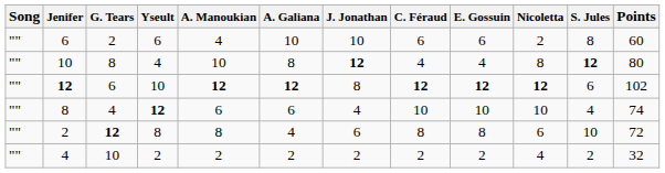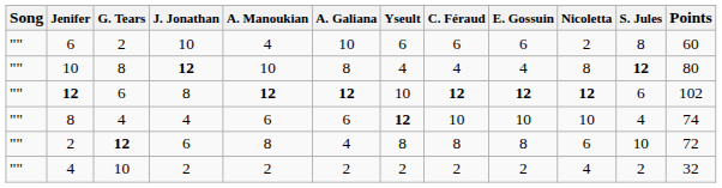columns swapped: Yseult <-> J. Jonathan
